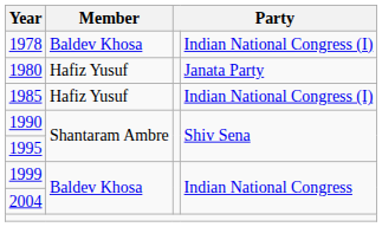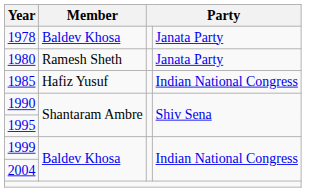1978 | column 4: Indian National Congress (I) -> Janata Party
1980 | Member: Hafiz Yusuf -> Ramesh Sheth
1985 | column 4: Indian National Congress (I) -> Indian National Congress
